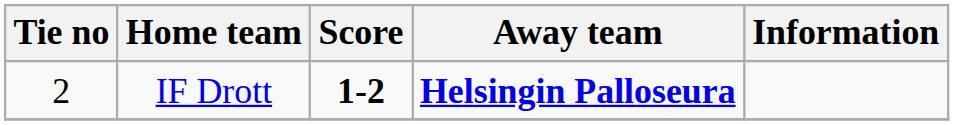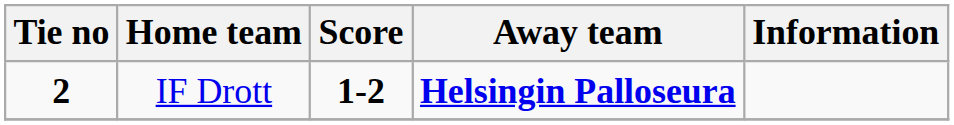IF Drott | Tie no: normal -> bold
